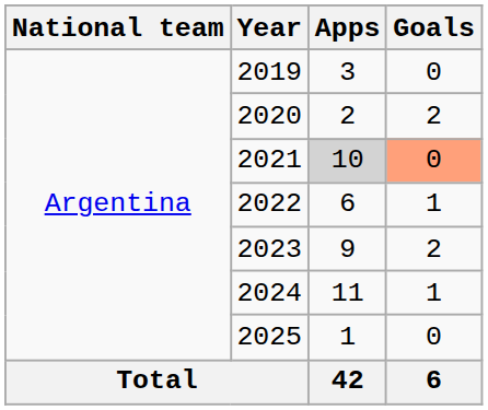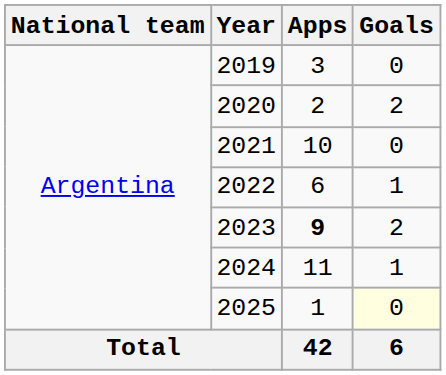2021 | Apps: lightgrey background -> no background
2021 | Goals: lightsalmon background -> no background
2023 | Apps: normal -> bold
2025 | Goals: no background -> lightyellow background
